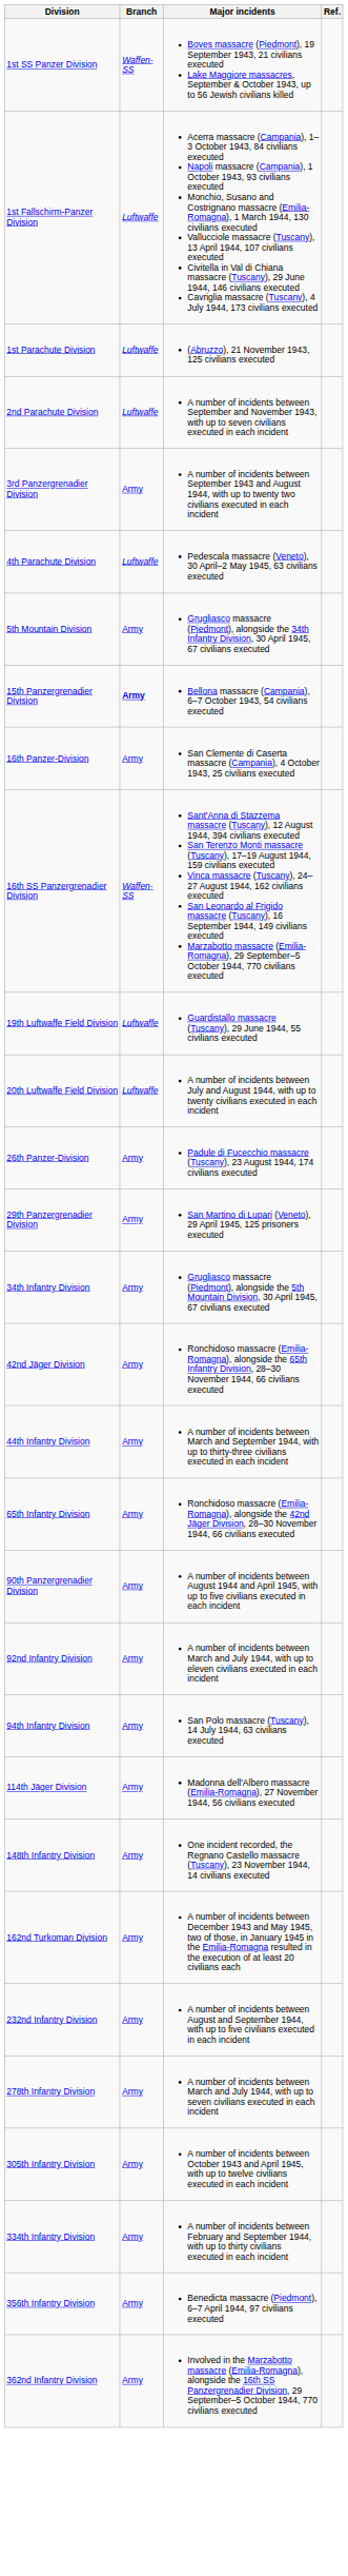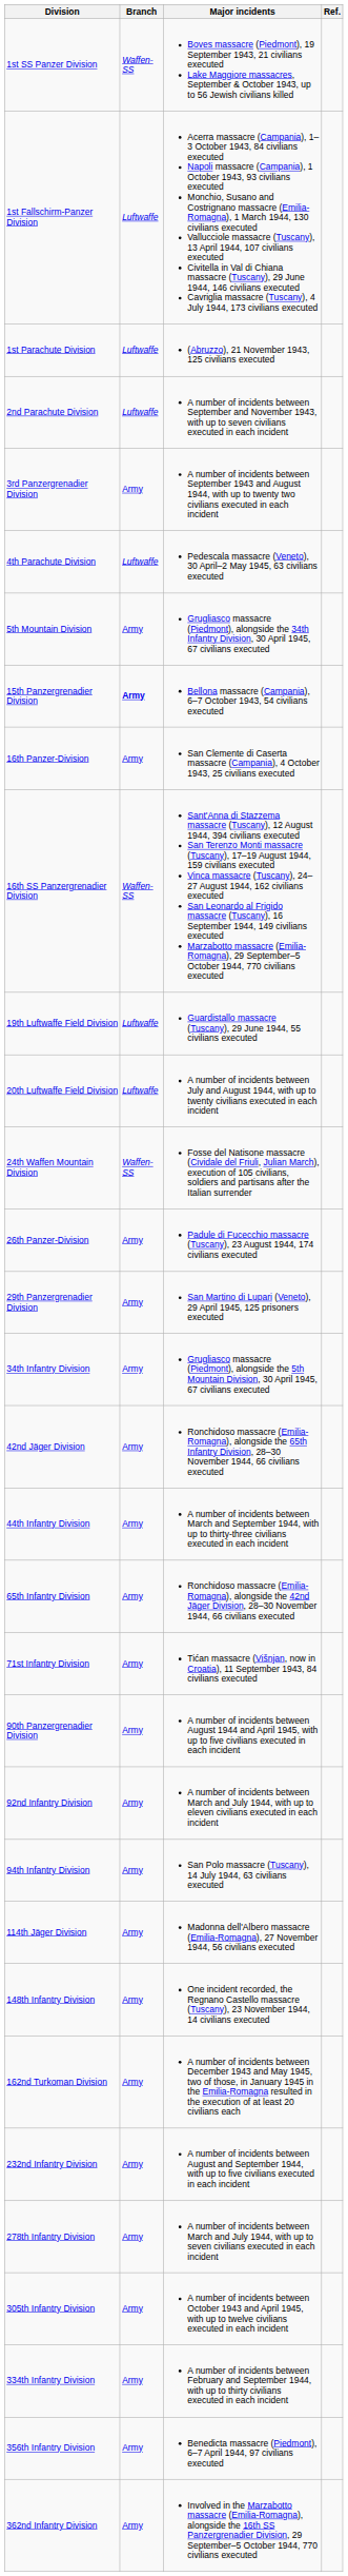+ row: 24th Waffen Mountain Division | Waffen-SS | Fosse del Natisone massacre (Cividale del Friuli, Julian March), execution of 105 civilians, soldiers and partisans after the Italian surrender
+ row: 71st Infantry Division | Army | Tićan massacre (Višnjan, now in Croatia), 11 September 1943, 84 civilians executed
